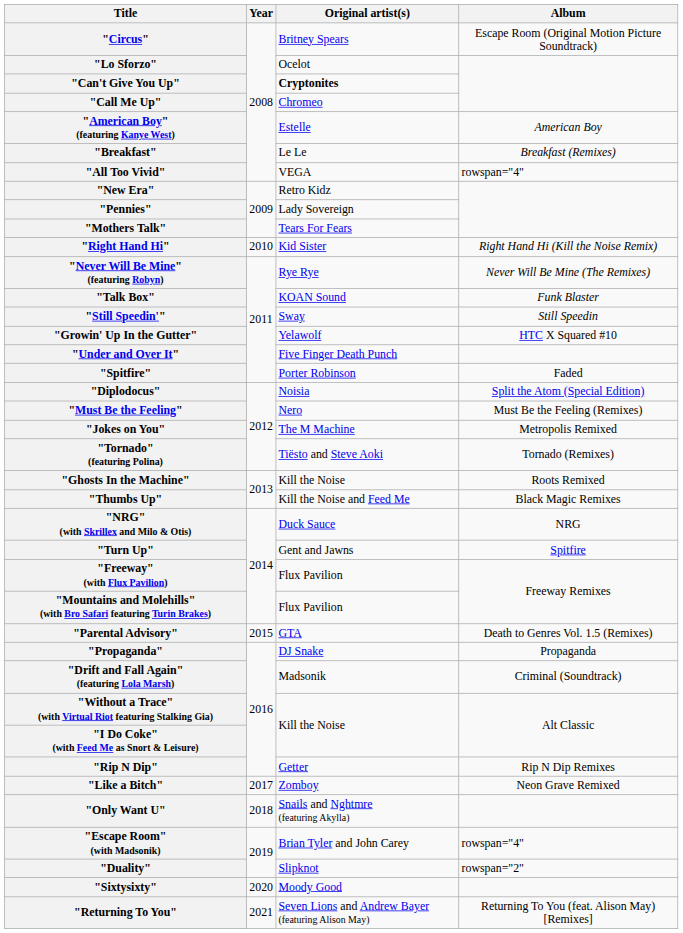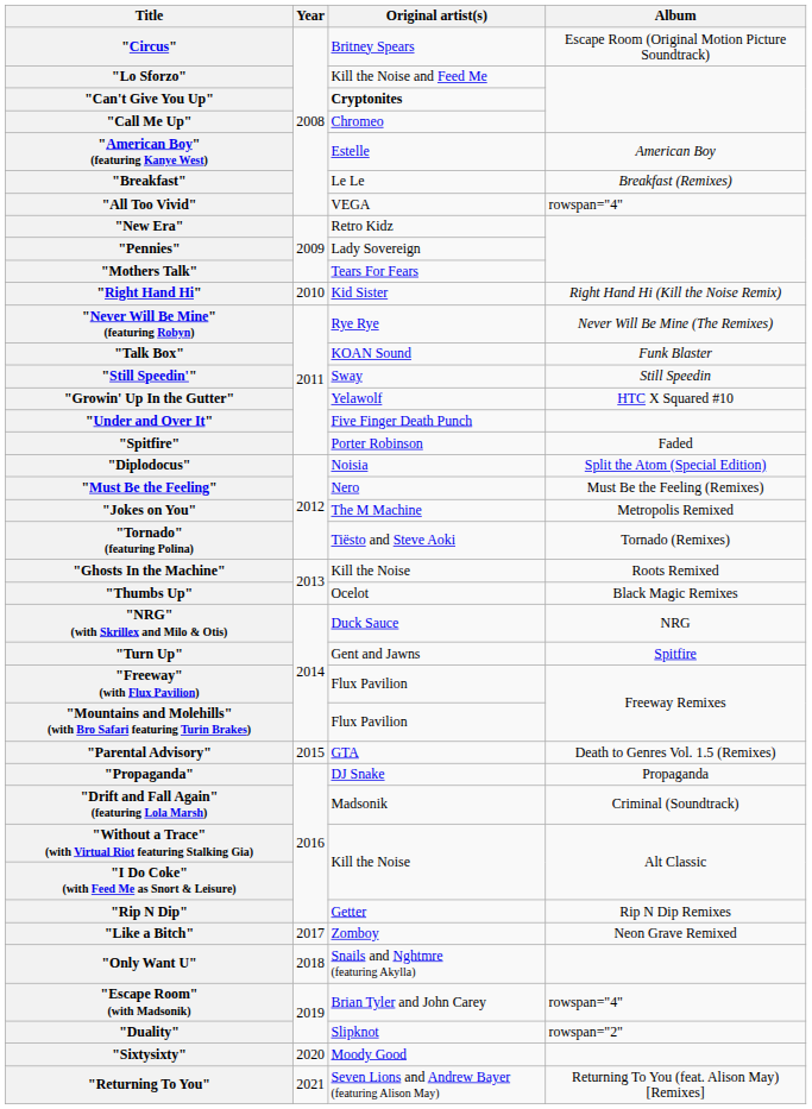"Lo Sforzo" | Original artist(s): Ocelot -> Kill the Noise and Feed Me
"Thumbs Up" | Original artist(s): Kill the Noise and Feed Me -> Ocelot
